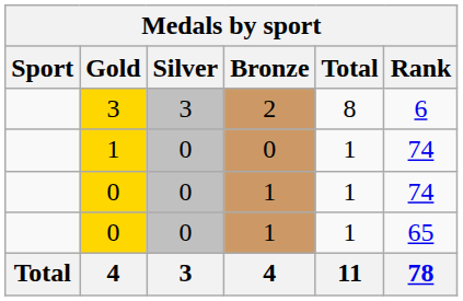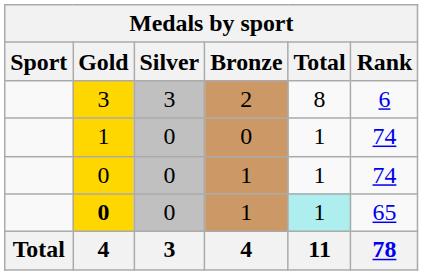row 6 | Gold: normal -> bold
row 6 | Total: no background -> paleturquoise background
